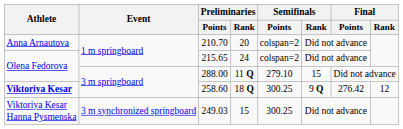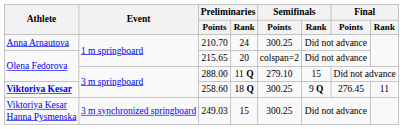210.70 | Preliminaries / Rank: 20 -> 24
210.70 | Semifinals / Points: colspan=2 -> 300.25
215.65 | Preliminaries / Rank: 24 -> 20
258.60 | Final / Points: 276.42 -> 276.45
258.60 | Final / Rank: 12 -> 11
